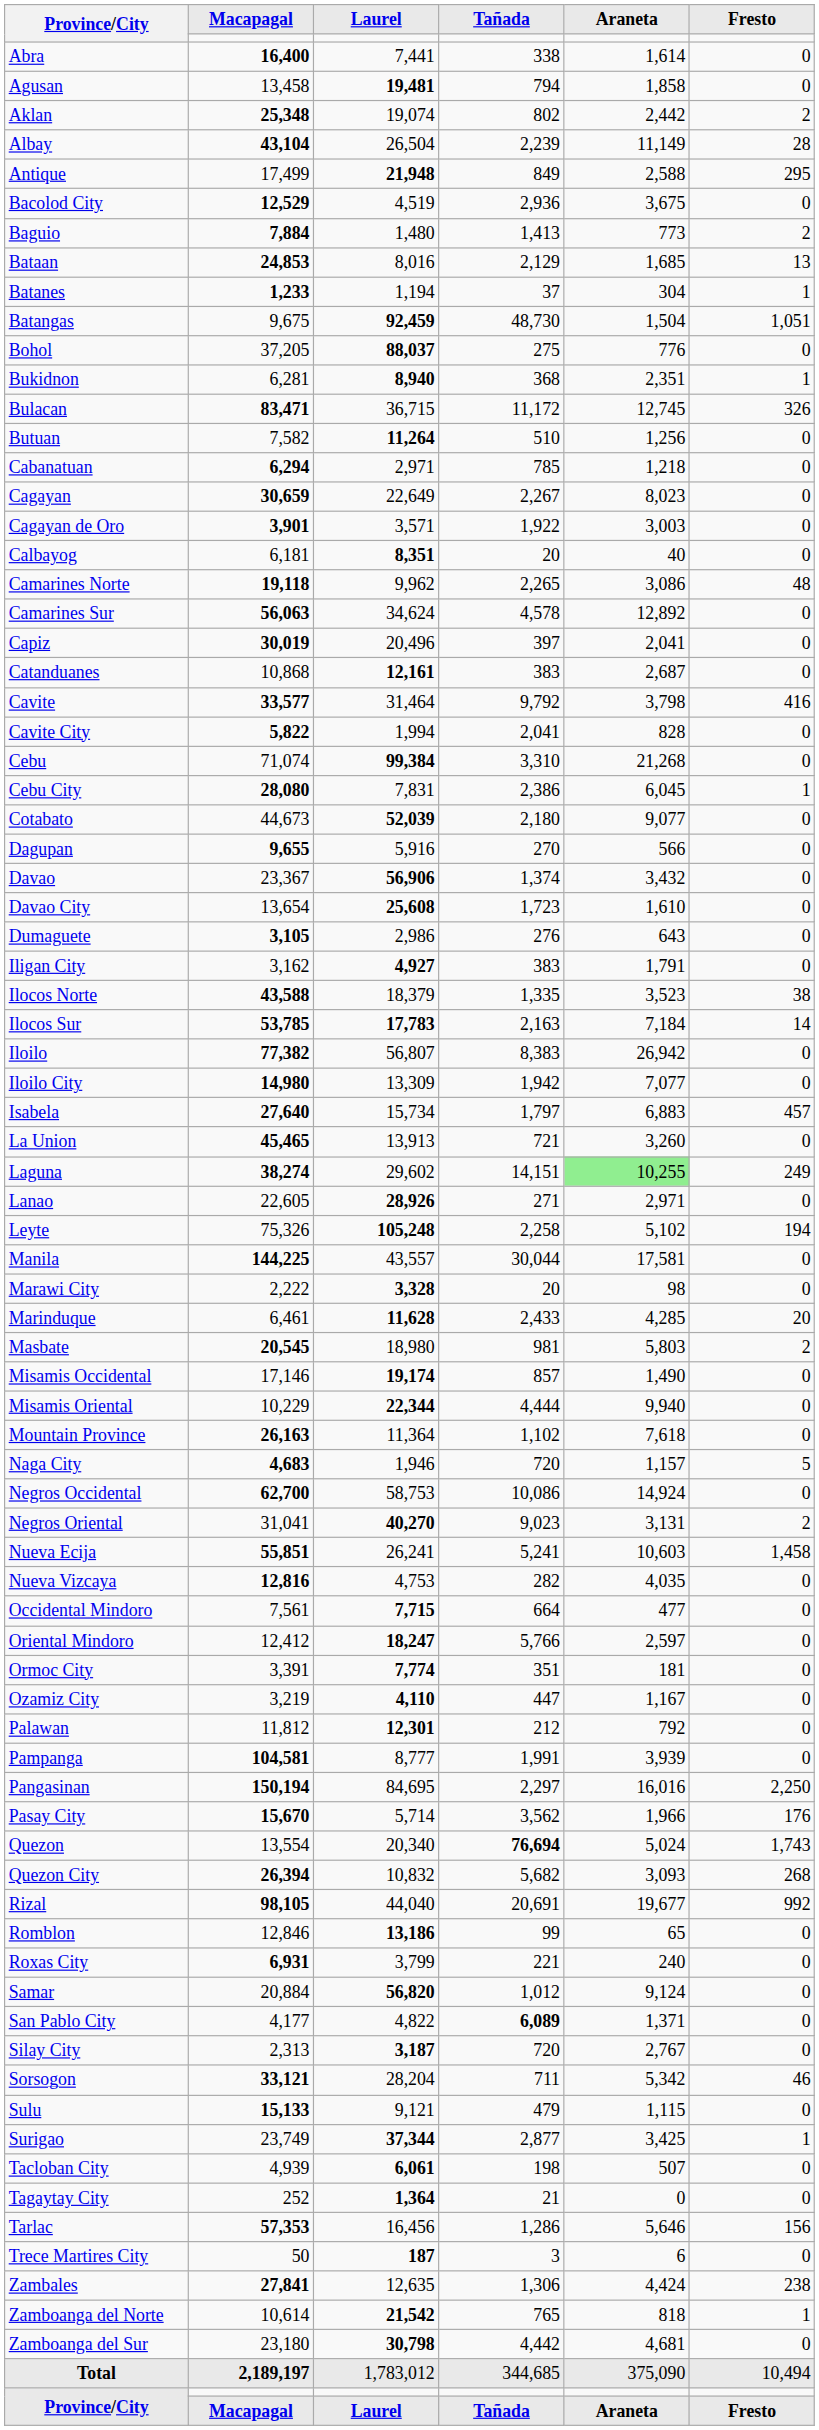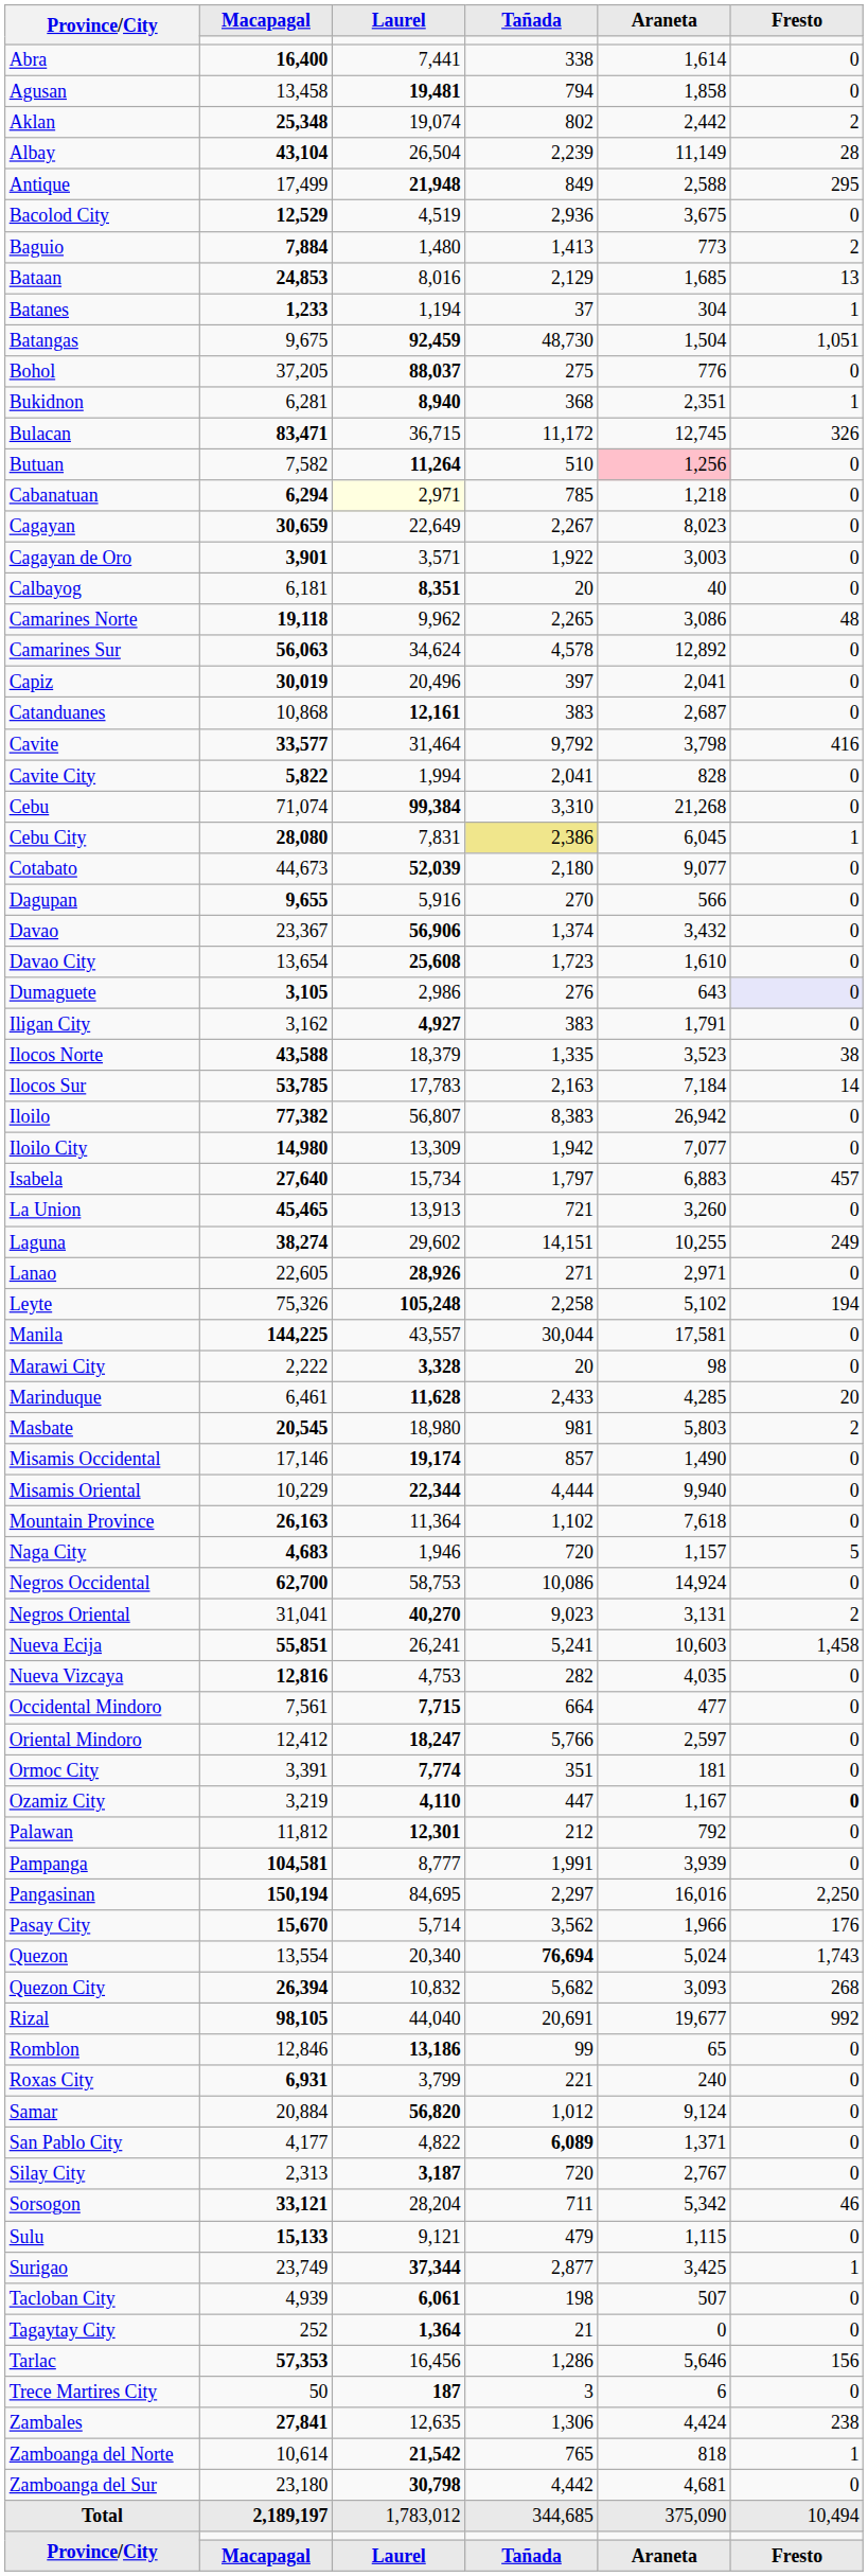Butuan | Araneta: no background -> pink background
Cabanatuan | Laurel: no background -> lightyellow background
Cebu City | Tañada: no background -> khaki background
Dumaguete | Fresto: no background -> lavender background
Ilocos Sur | Laurel: bold -> normal
Laguna | Araneta: lightgreen background -> no background
Ozamiz City | Fresto: normal -> bold
